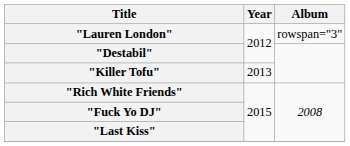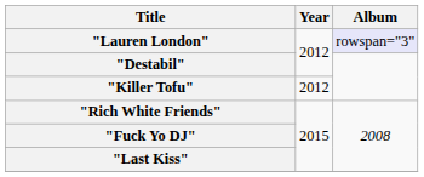"Lauren London" | Album: no background -> lavender background
"Killer Tofu" | Year: 2013 -> 2012
